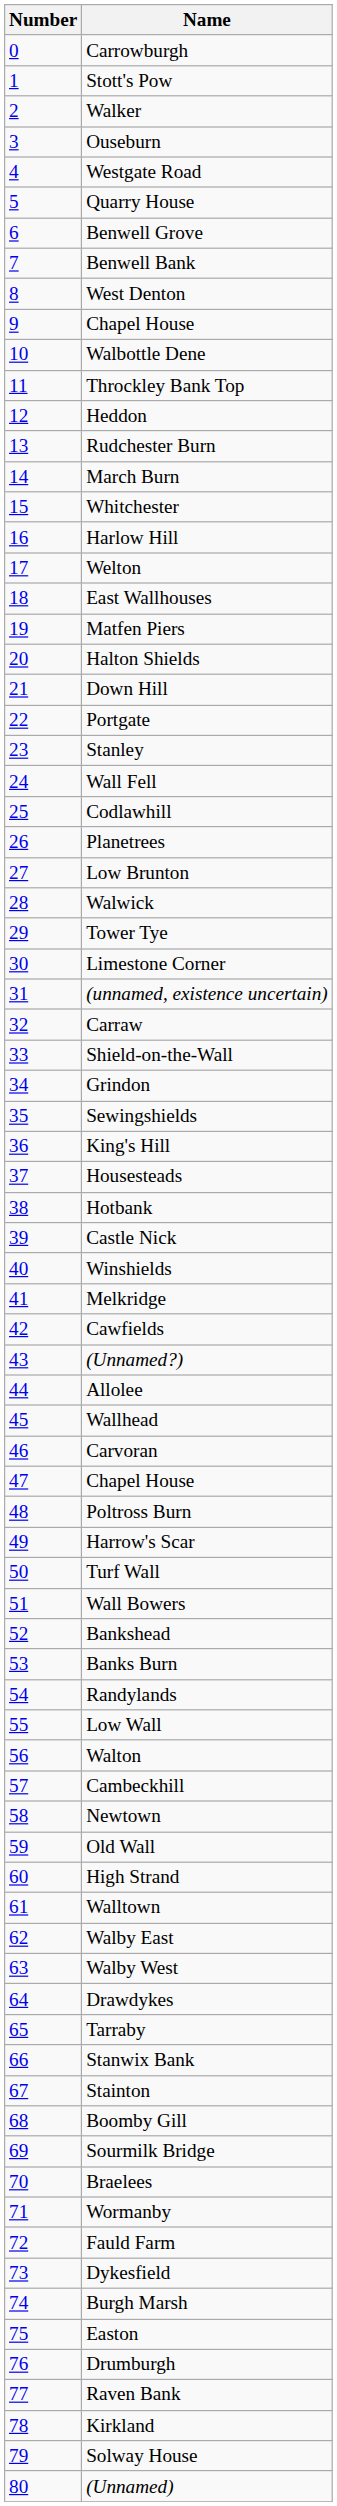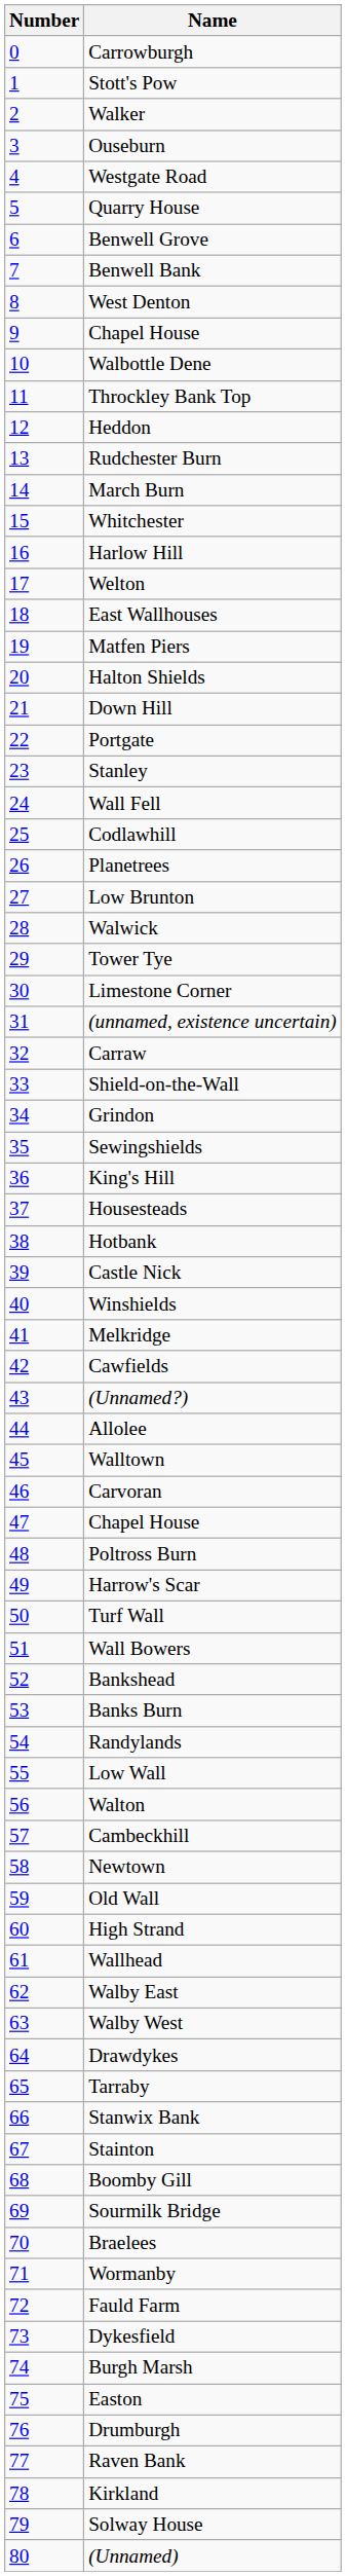row 47 | Name: Wallhead -> Walltown
row 63 | Name: Walltown -> Wallhead
